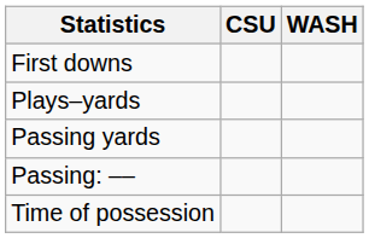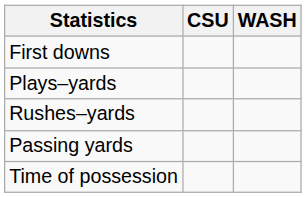+ row: Rushes–yards
- row: Passing: ––
